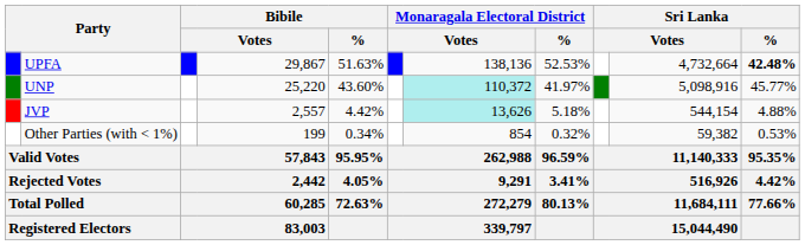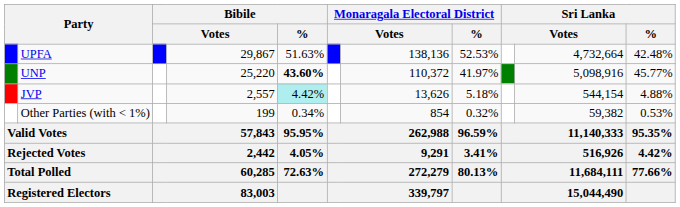UPFA | Sri Lanka / %: bold -> normal
UNP | Bibile / %: normal -> bold
UNP | column 7: paleturquoise background -> no background
JVP | Bibile / %: no background -> paleturquoise background
JVP | column 7: paleturquoise background -> no background
